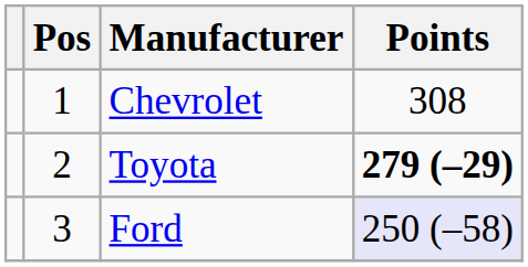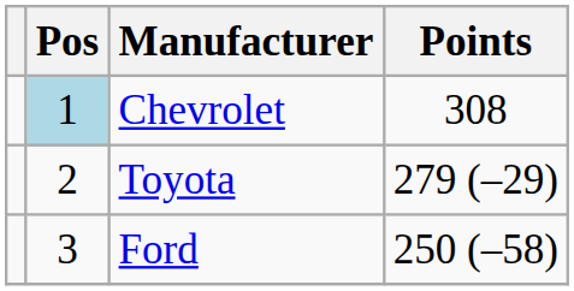Chevrolet | Pos: no background -> lightblue background
Toyota | Points: bold -> normal
Ford | Points: lavender background -> no background
